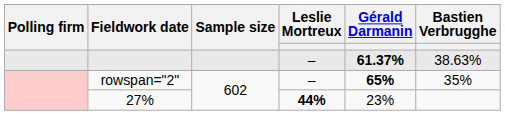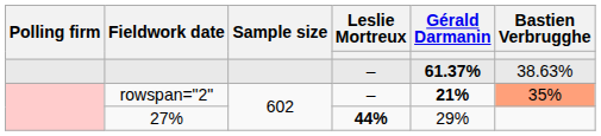rowspan="2" | Gérald Darmanin: 65% -> 21%
rowspan="2" | Bastien Verbrugghe: no background -> lightsalmon background
27% | Gérald Darmanin: 23% -> 29%
